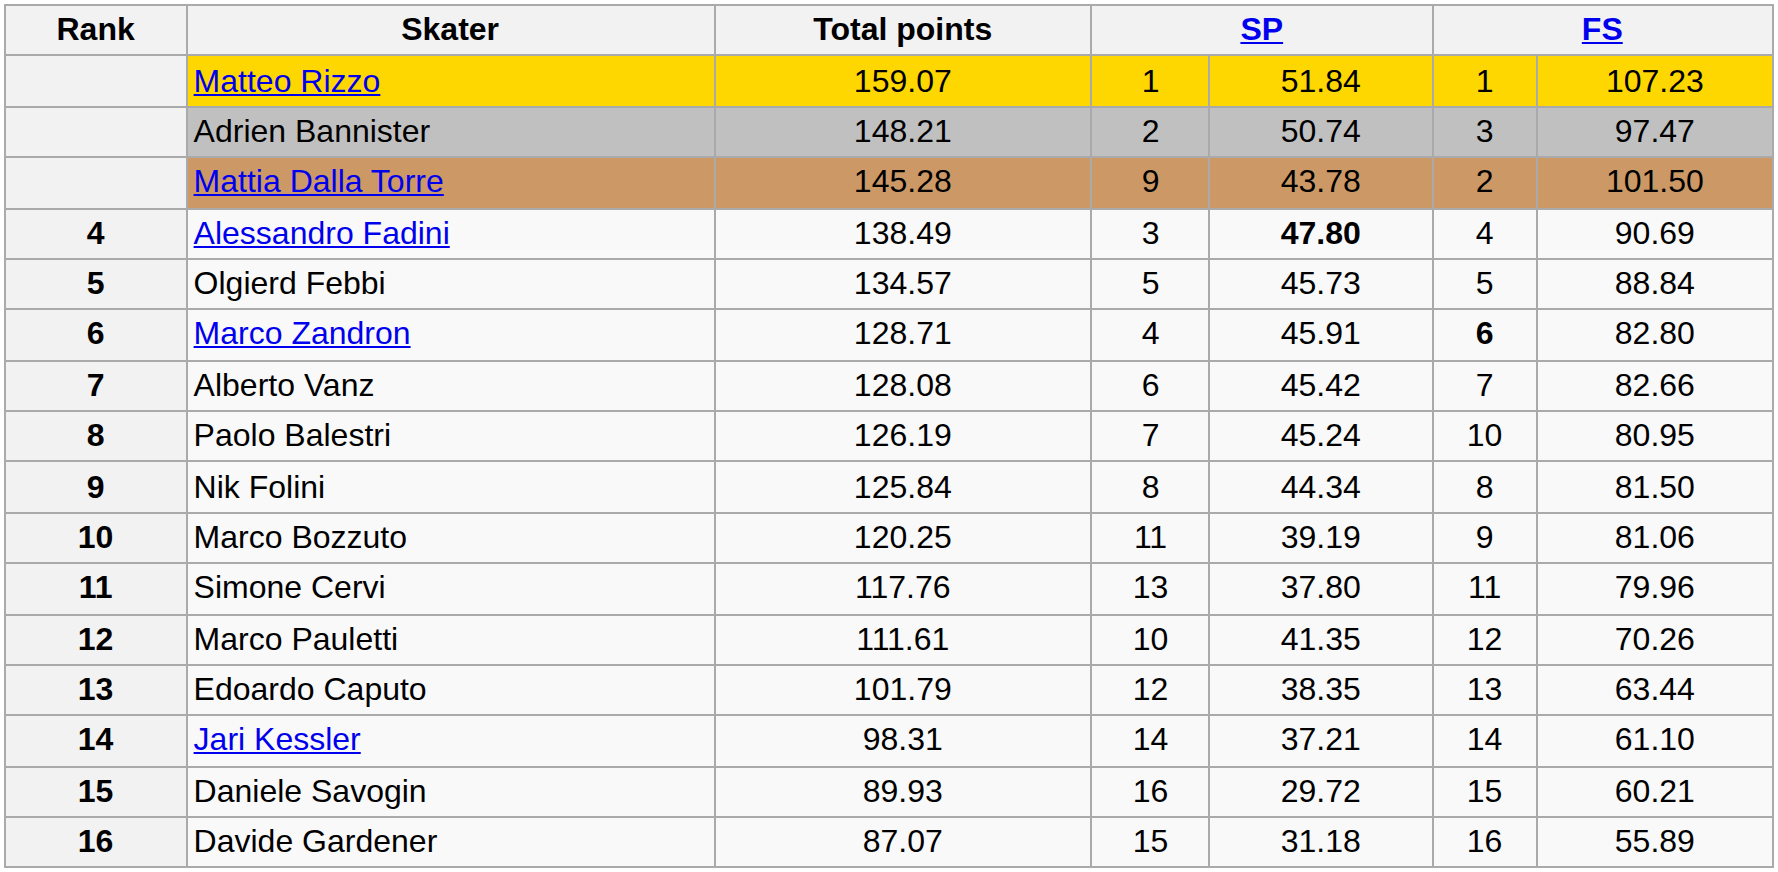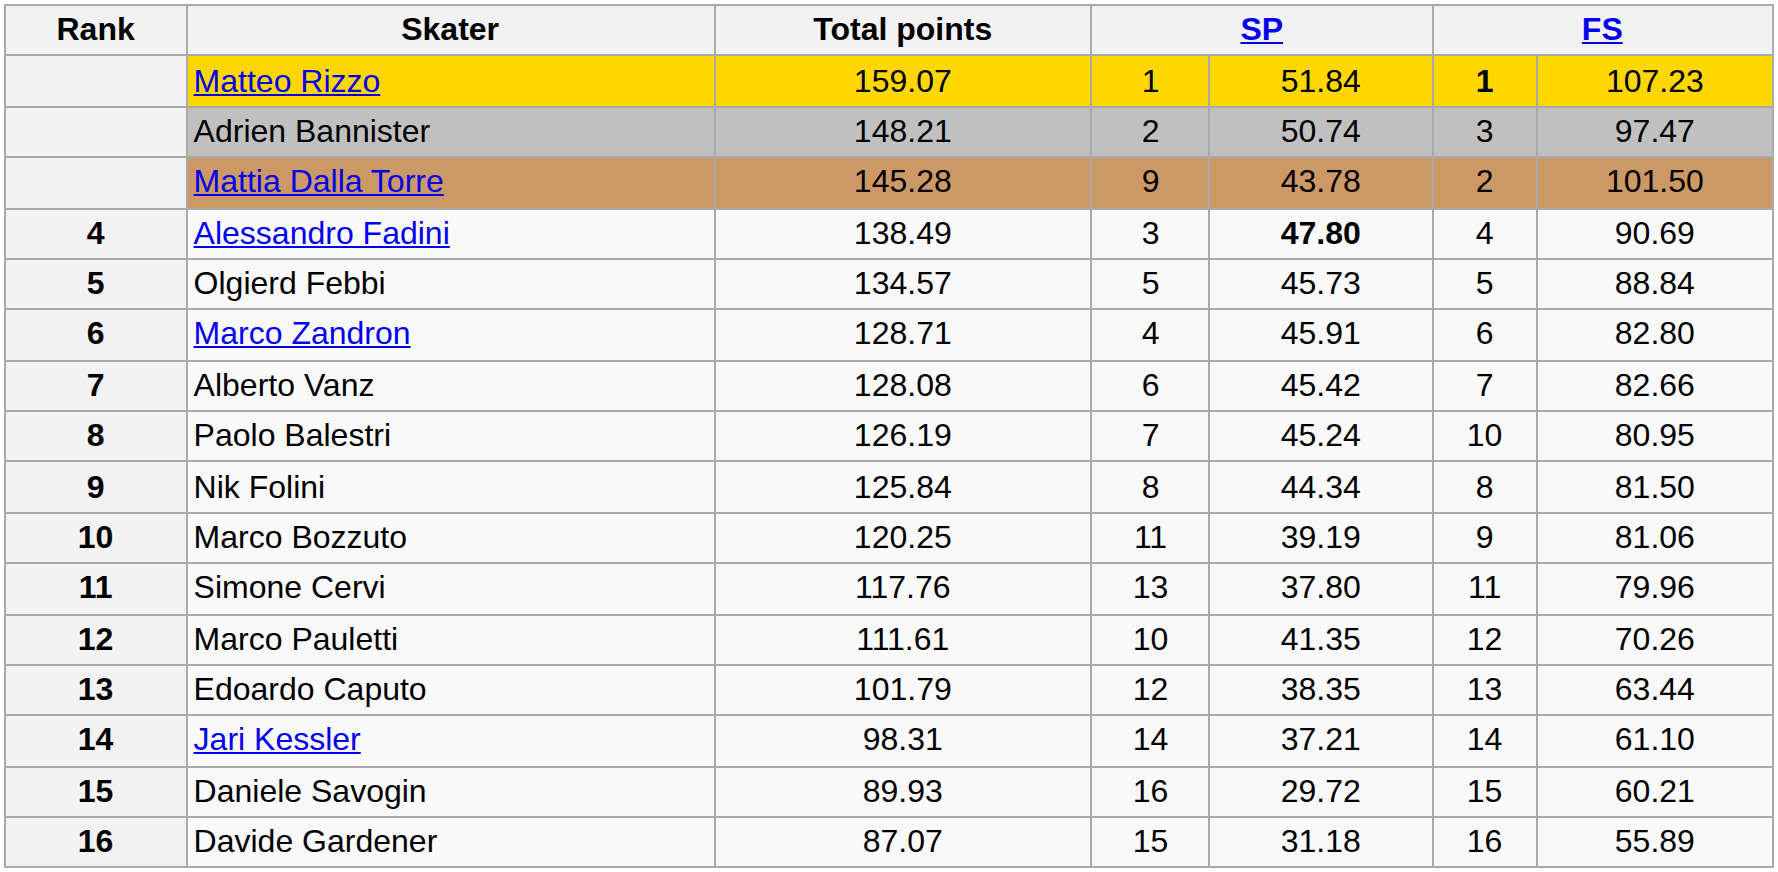Matteo Rizzo | column 6: normal -> bold
Marco Zandron | column 6: bold -> normal
